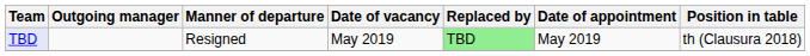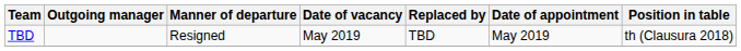row 2 | Team: lavender background -> no background
row 2 | Replaced by: lightgreen background -> no background
